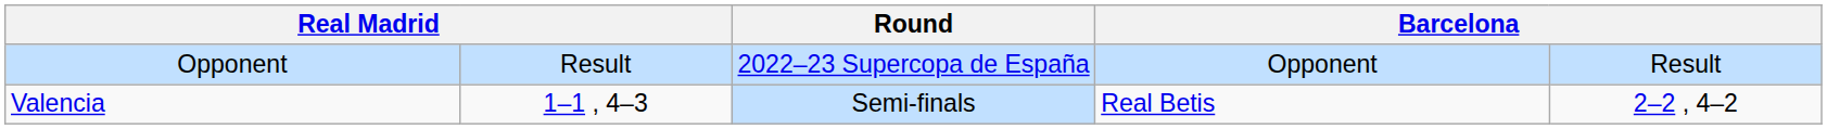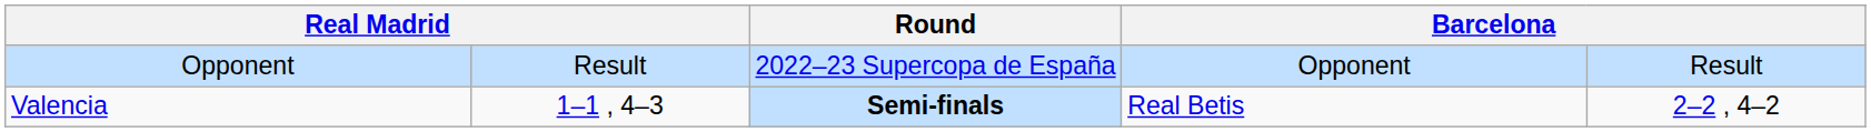Valencia | Round: normal -> bold
